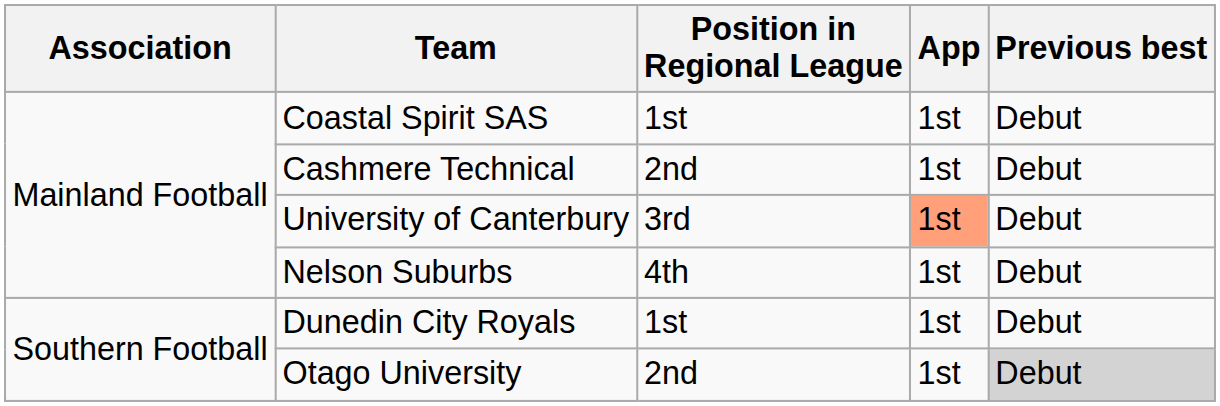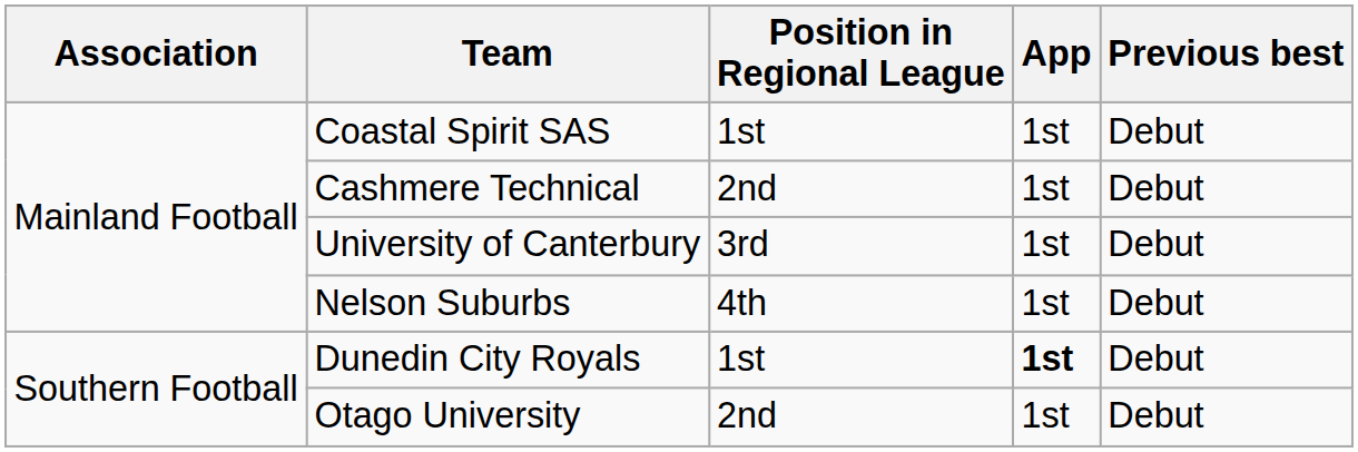University of Canterbury | App: lightsalmon background -> no background
Dunedin City Royals | App: normal -> bold
Otago University | Previous best: lightgrey background -> no background
